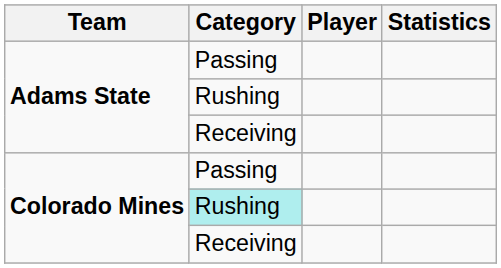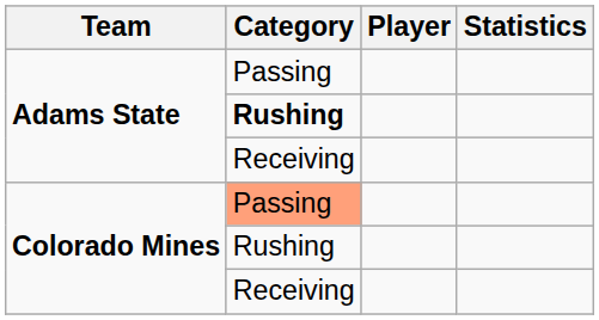Adams State / Rushing | Category: normal -> bold
Colorado Mines / Passing | Category: no background -> lightsalmon background
Colorado Mines / Rushing | Category: paleturquoise background -> no background
